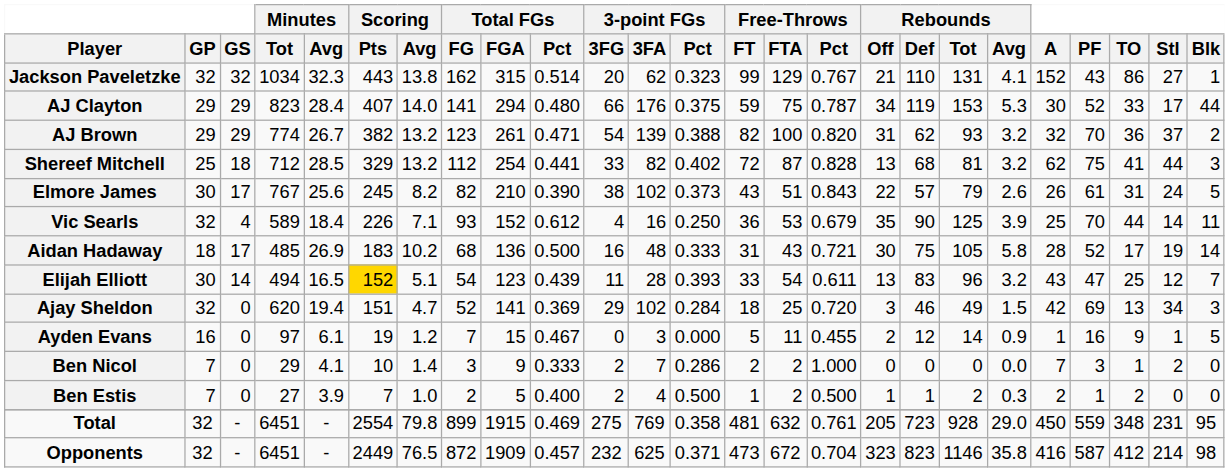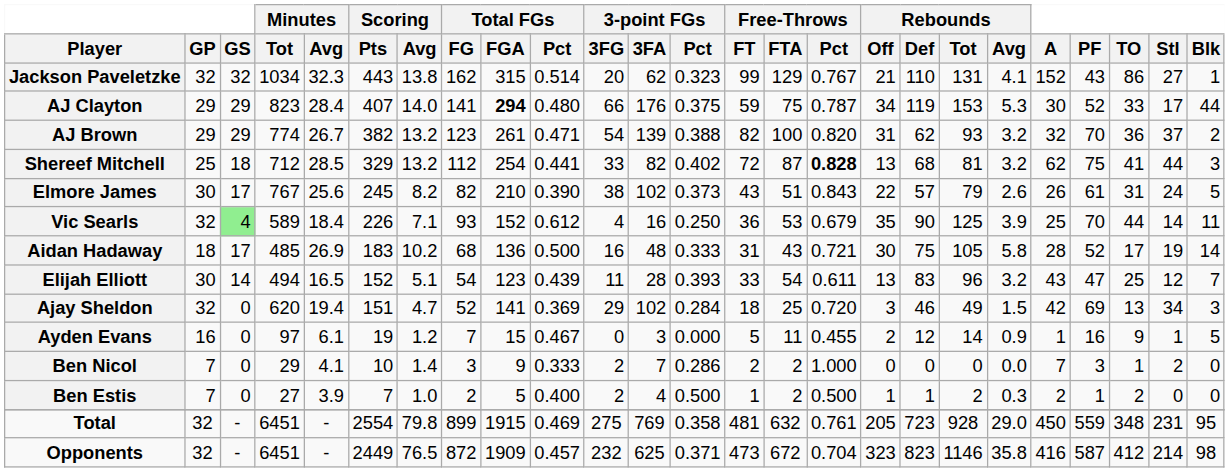AJ Clayton | Total FGs / FGA: normal -> bold
Shereef Mitchell | Free-Throws / Pct: normal -> bold
Vic Searls | GS: no background -> lightgreen background
Elijah Elliott | Scoring / Pts: gold background -> no background
